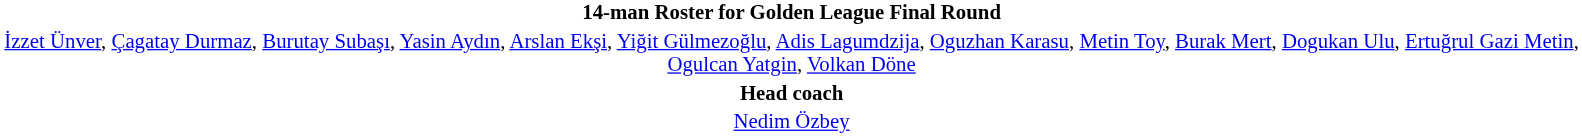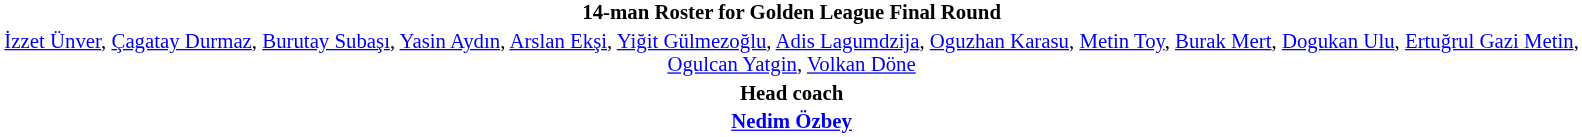row 4 | column 1: normal -> bold
